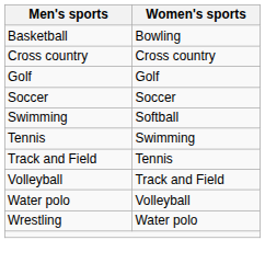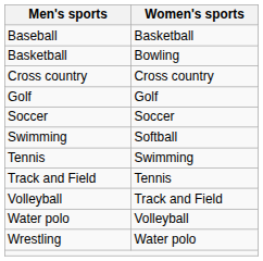+ row: Baseball | Basketball
